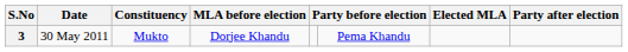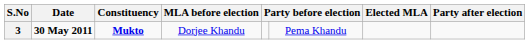3 | Date: normal -> bold
3 | Constituency: normal -> bold
